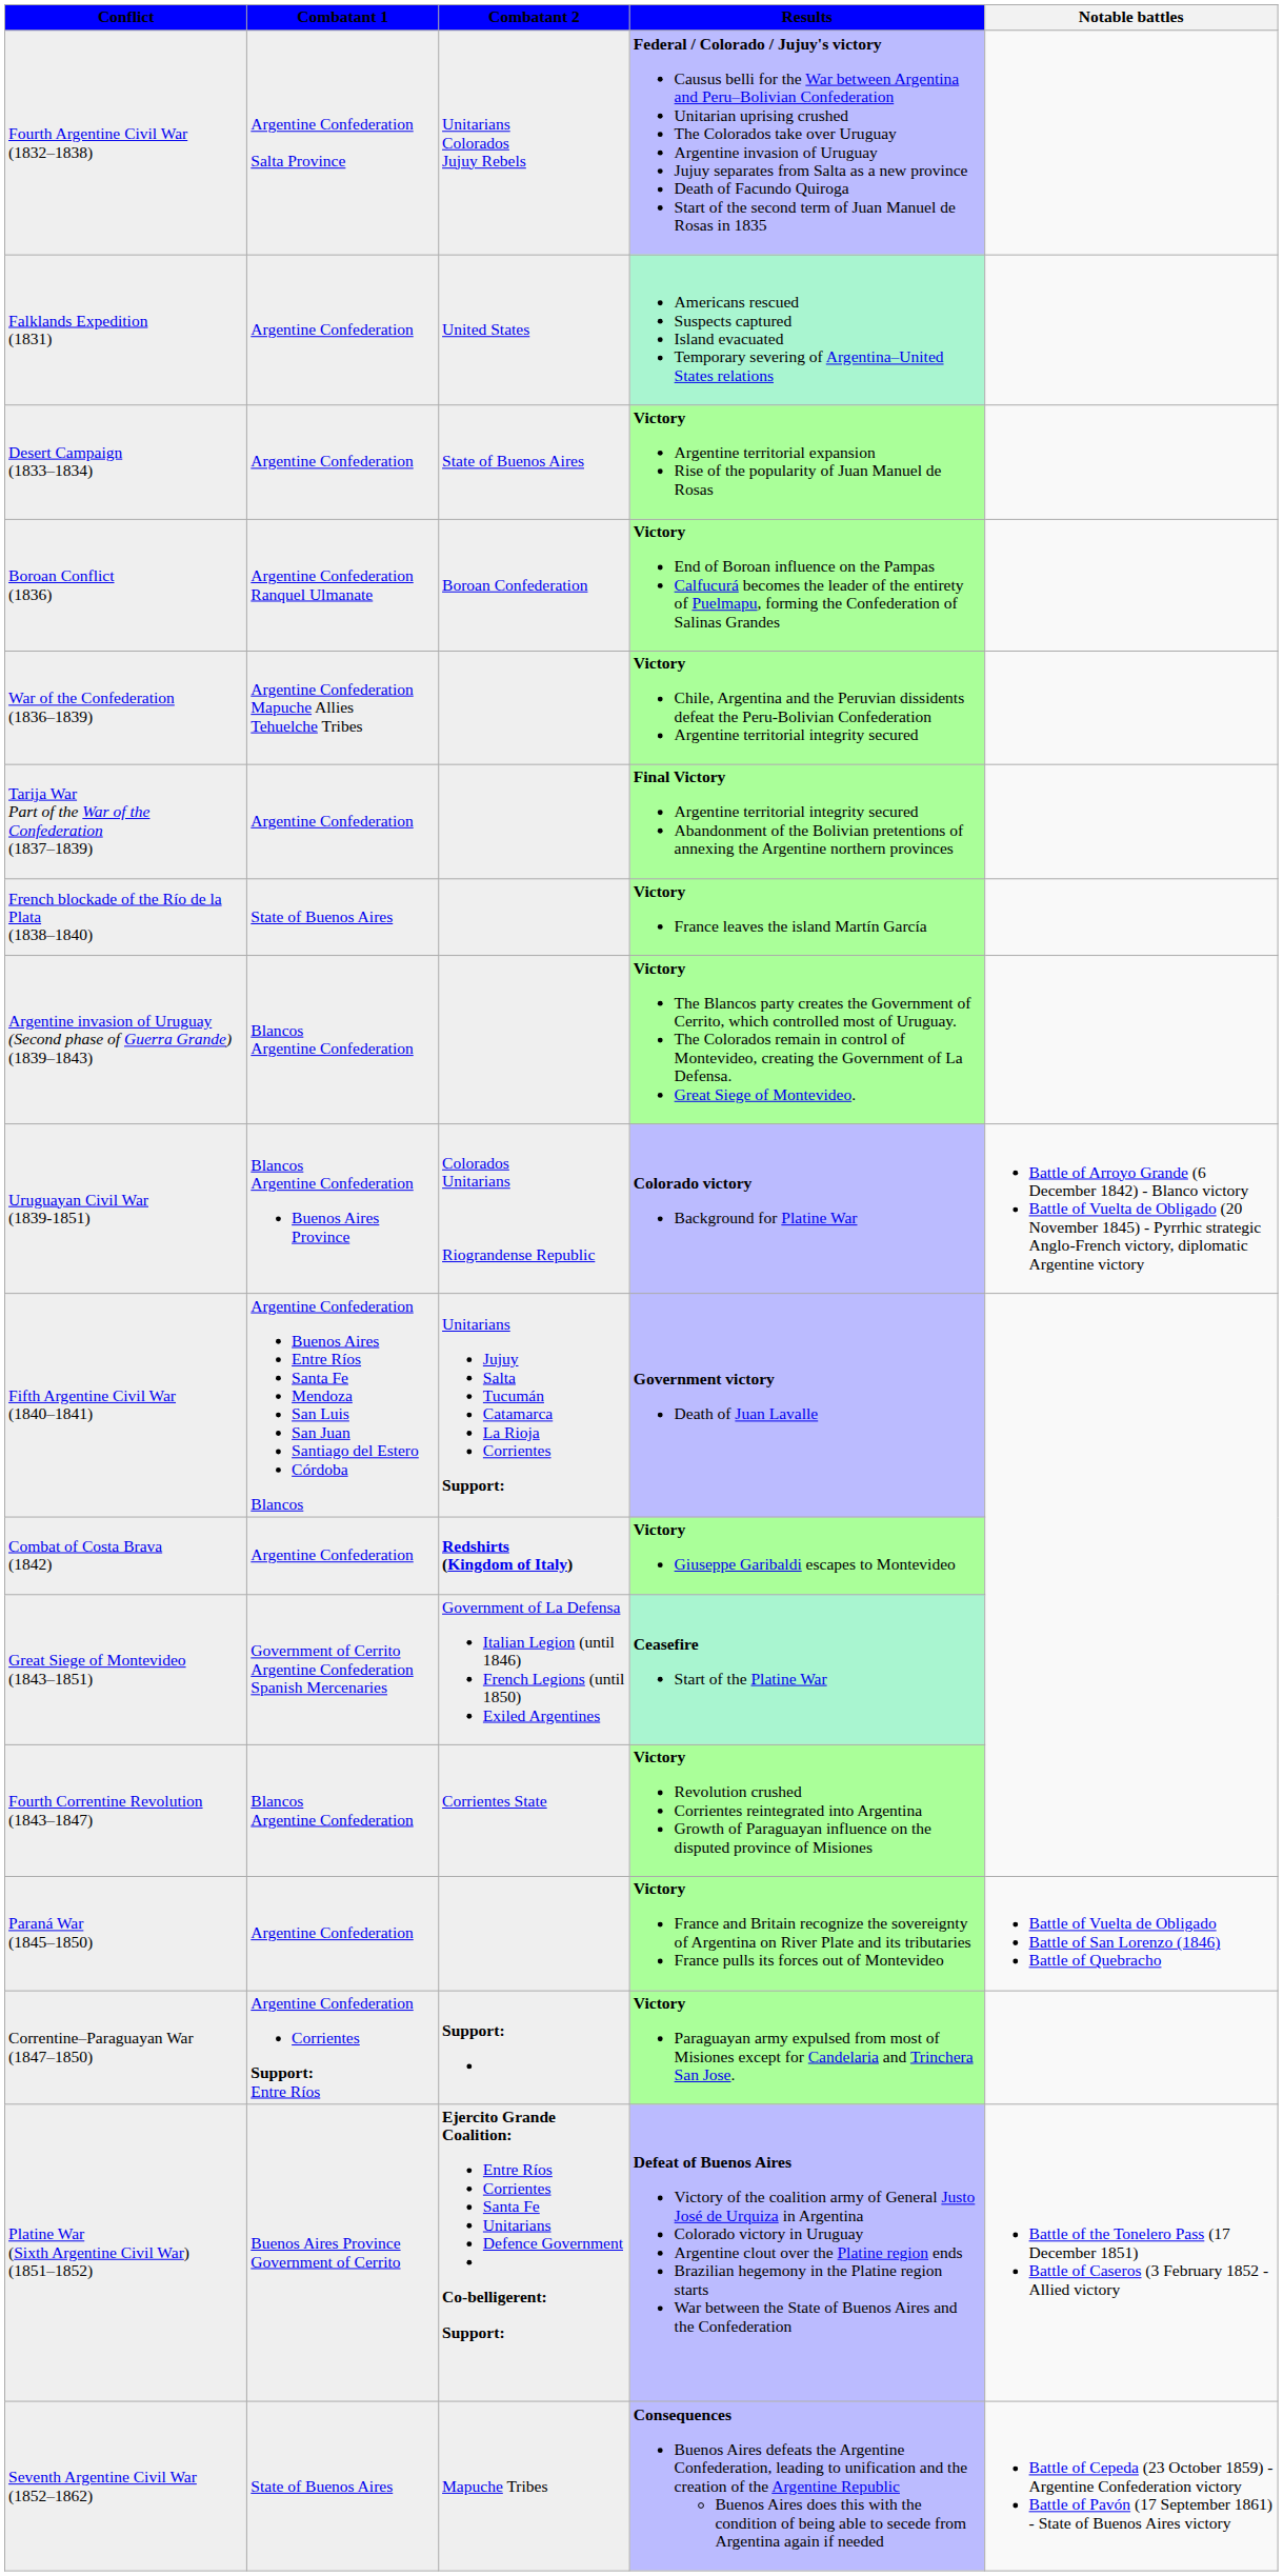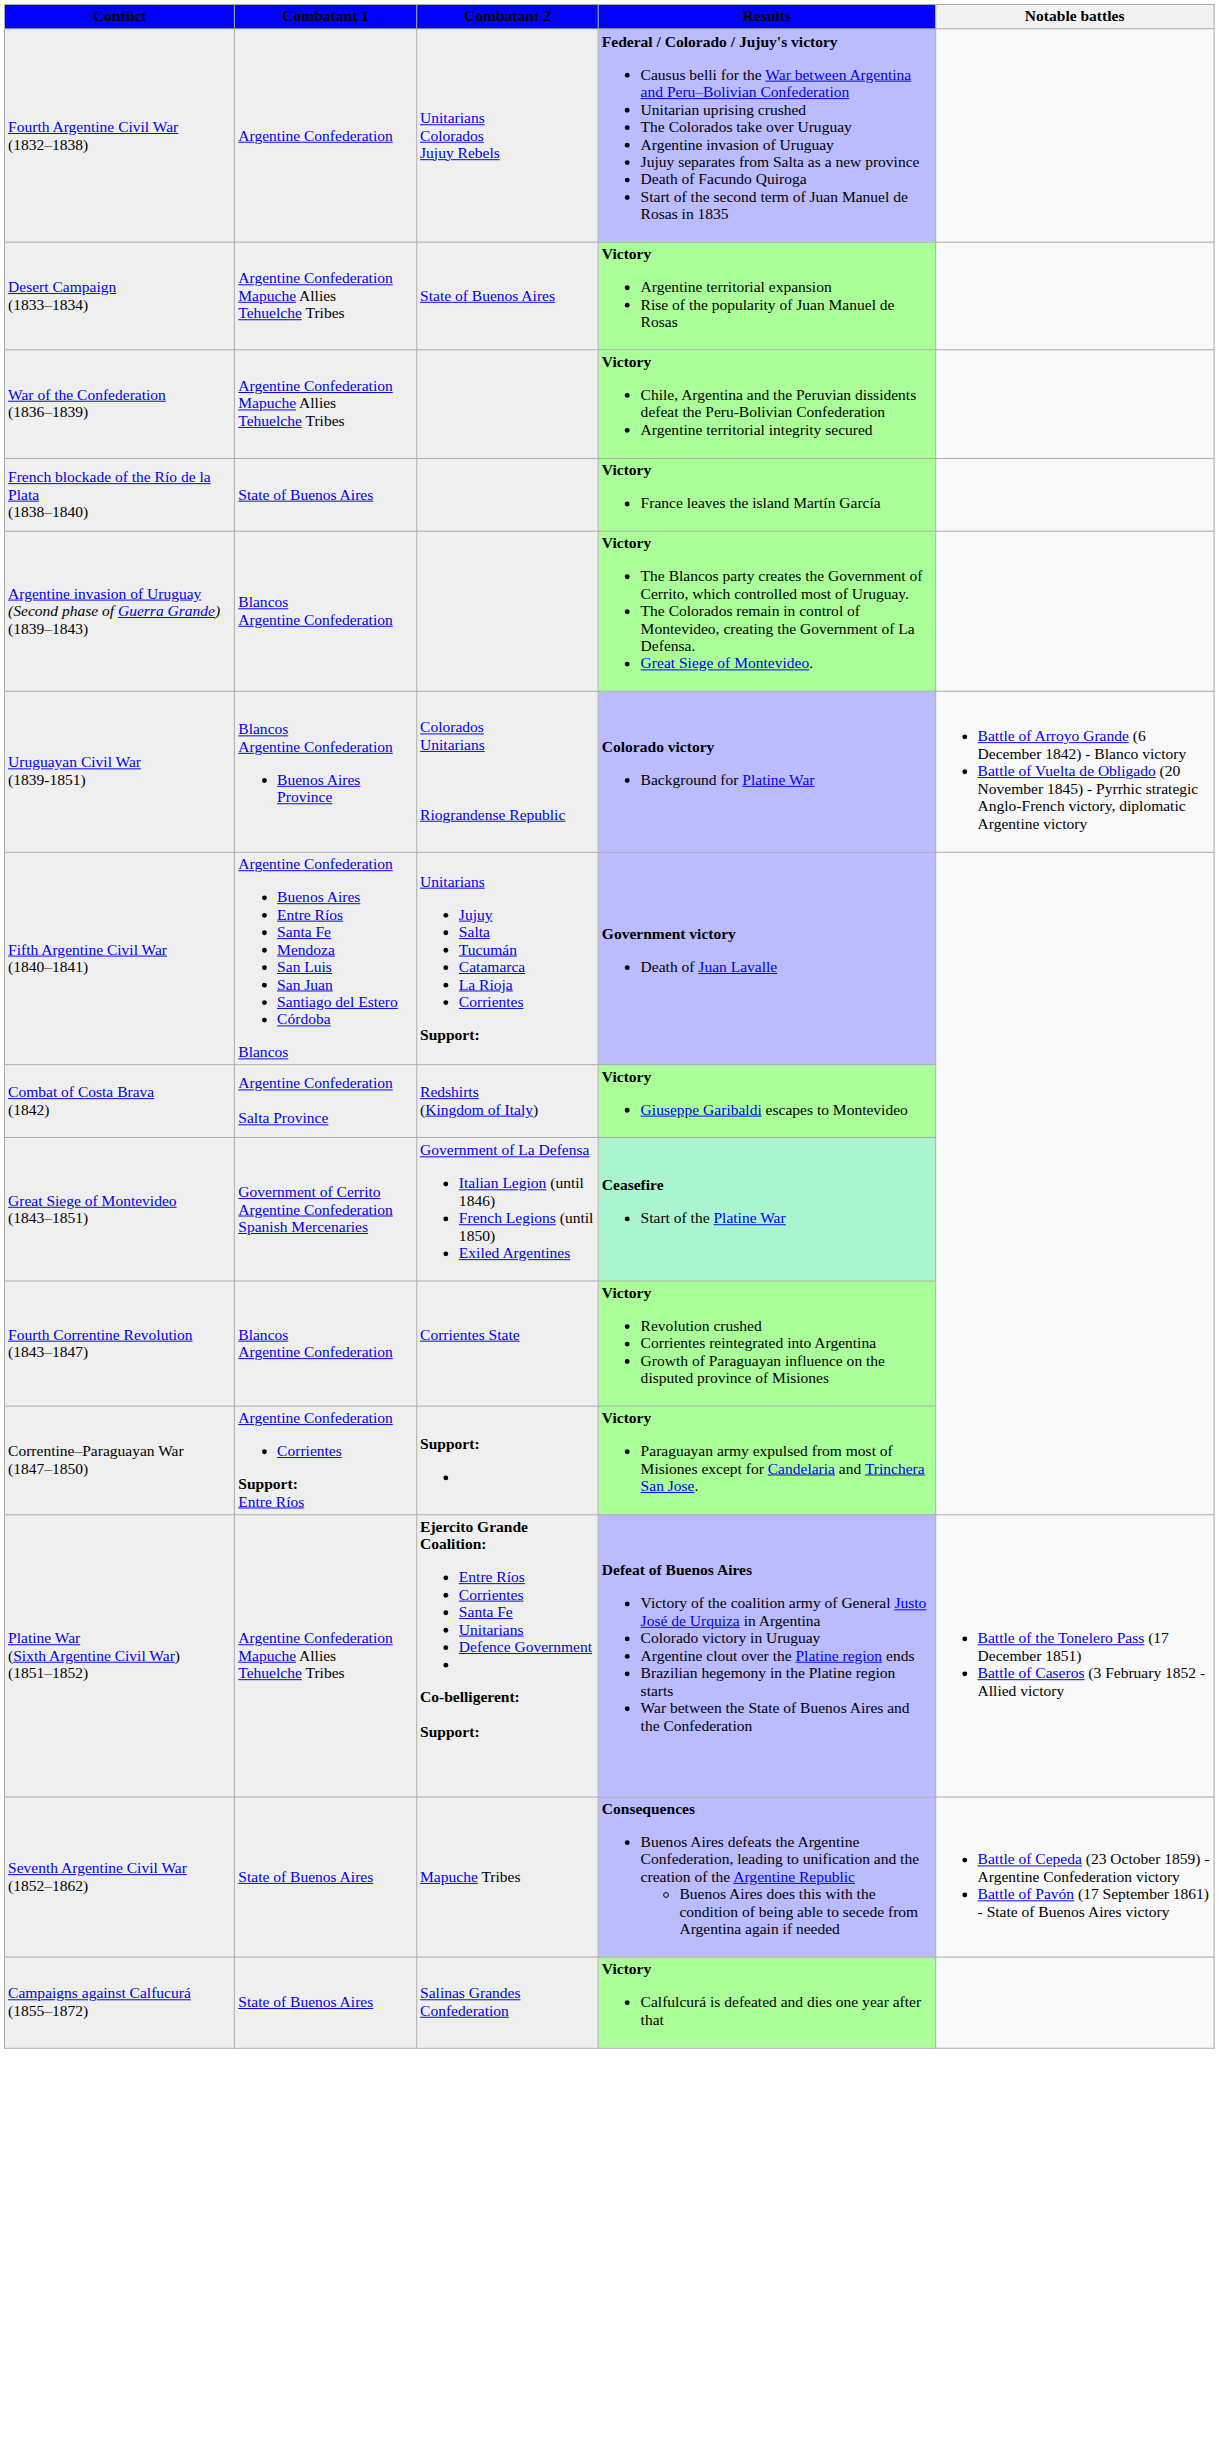Fourth Argentine Civil War (1832–1838) | Combatant 1: Argentine Confederation Salta Province -> Argentine Confederation
- row: Falklands Expedition (1831) | Argentine Confederation | United States | Americans rescued Suspects captured Island evacuated Temporary severing of Argentina–United States relations
Desert Campaign (1833–1834) | Combatant 1: Argentine Confederation -> Argentine Confederation Mapuche Allies Tehuelche Tribes
- row: Boroan Conflict (1836) | Argentine Confederation Ranquel Ulmanate | Boroan Confederation | Victory End of Boroan influence on the Pampas Calfucurá becomes the leader of the entirety of Puelmapu, forming the Confederation of Salinas Grandes
- row: Tarija War Part of the War of the Confederation (1837–1839) | Argentine Confederation | Final Victory Argentine territorial integrity secured Abandonment of the Bolivian pretentions of annexing the Argentine northern provinces
Combat of Costa Brava (1842) | Combatant 1: Argentine Confederation -> Argentine Confederation Salta Province
Combat of Costa Brava (1842) | Combatant 2: bold -> normal
- row: Paraná War (1845–1850) | Argentine Confederation | Victory France and Britain recognize the sovereignty of Argentina on River Plate and its tributaries France pulls its forces out of Montevideo | Battle of Vuelta de Obligado Battle of San Lorenzo (1846) Battle of Quebracho
Platine War (Sixth Argentine Civil War) (1851–1852) | Combatant 1: Buenos Aires Province Government of Cerrito -> Argentine Confederation Mapuche Allies Tehuelche Tribes
+ row: Campaigns against Calfucurá (1855–1872) | State of Buenos Aires | Salinas Grandes Confederation | Victory Calfulcurá is defeated and dies one year after that
